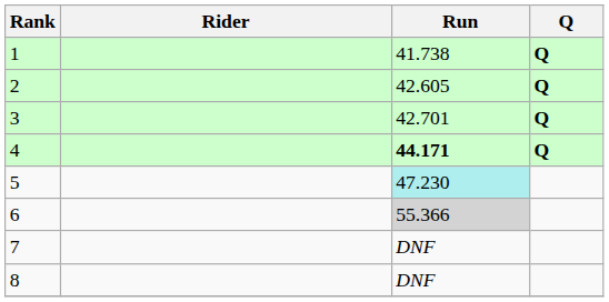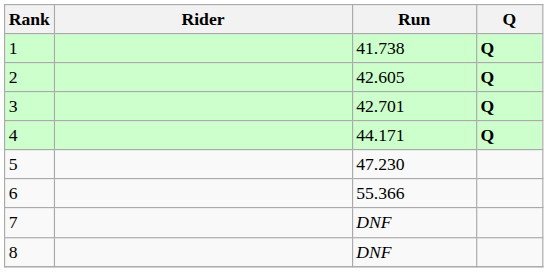4 | Run: bold -> normal
5 | Run: paleturquoise background -> no background
6 | Run: lightgrey background -> no background
